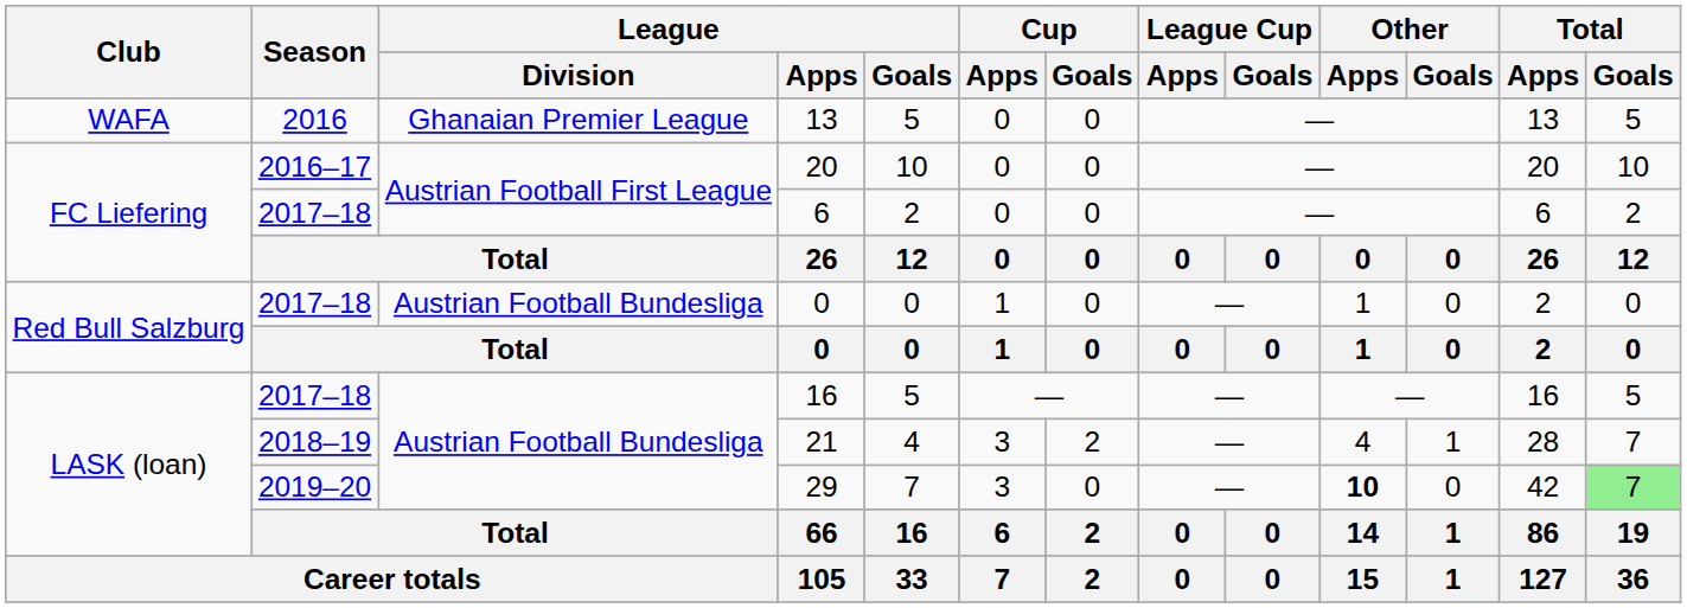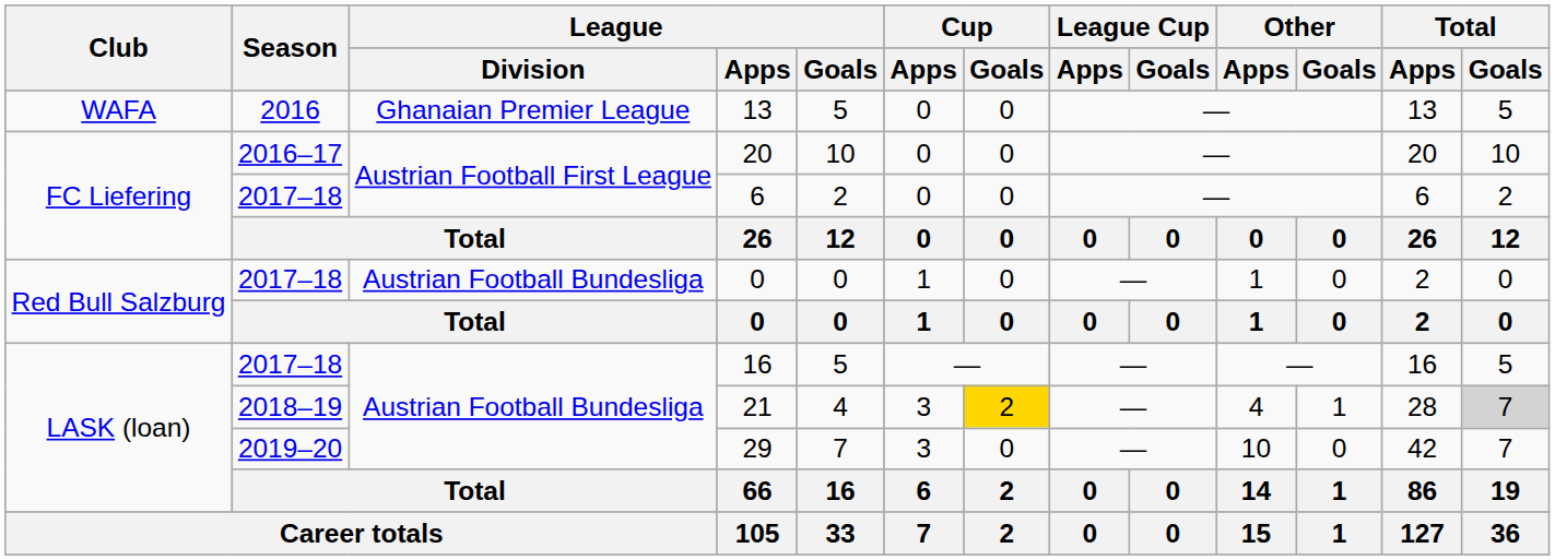21 | Cup / Goals: no background -> gold background
21 | Total / Goals: no background -> lightgrey background
29 | Other / Apps: bold -> normal
29 | Total / Goals: lightgreen background -> no background
